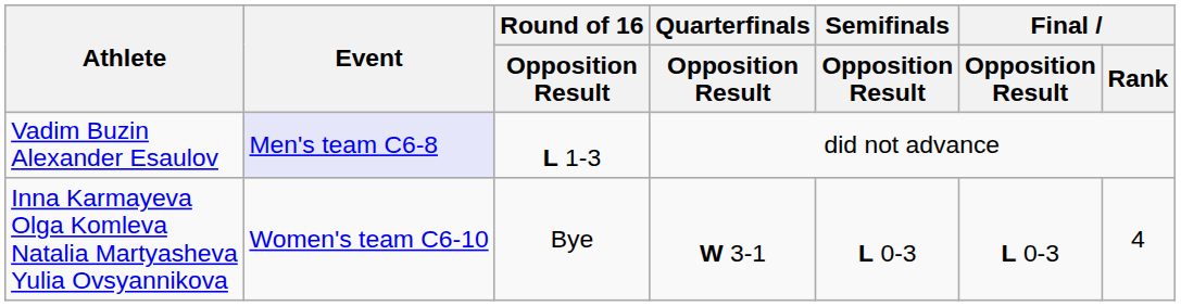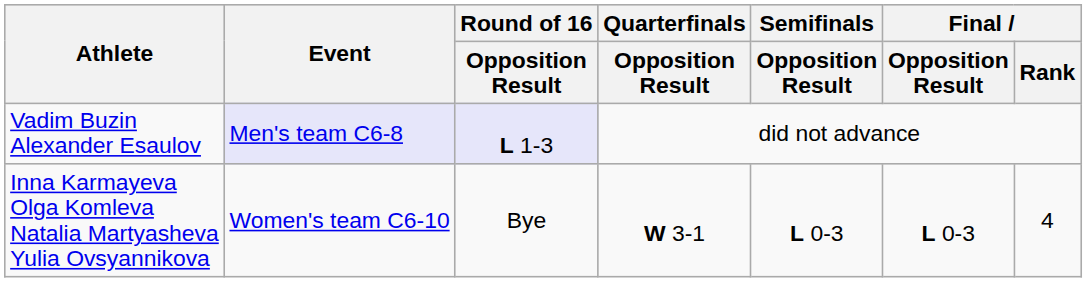Vadim Buzin Alexander Esaulov | Round of 16 / Opposition Result: no background -> lavender background
